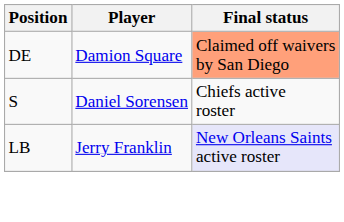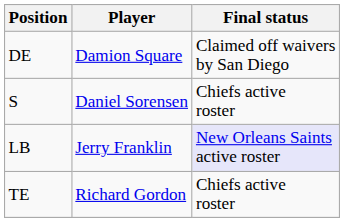DE | Final status: lightsalmon background -> no background
+ row: TE | Richard Gordon | Chiefs active roster
